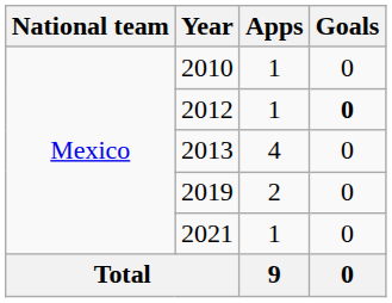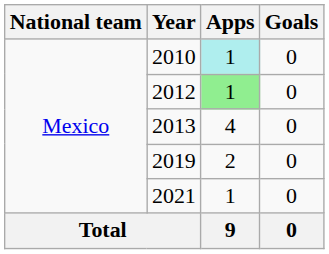2010 | Apps: no background -> paleturquoise background
2012 | Apps: no background -> lightgreen background
2012 | Goals: bold -> normal
